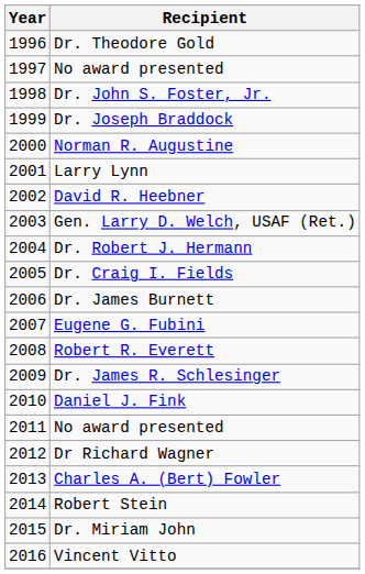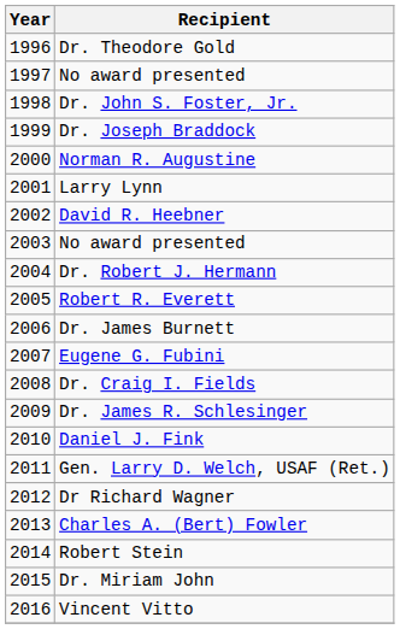row 9 | Recipient: Gen. Larry D. Welch, USAF (Ret.) -> No award presented
row 11 | Recipient: Dr. Craig I. Fields -> Robert R. Everett
row 14 | Recipient: Robert R. Everett -> Dr. Craig I. Fields
row 17 | Recipient: No award presented -> Gen. Larry D. Welch, USAF (Ret.)
